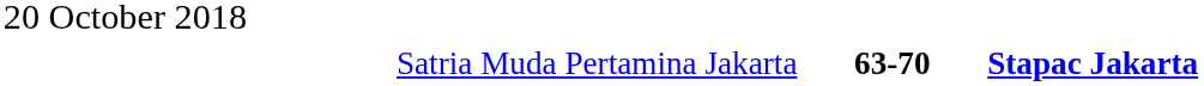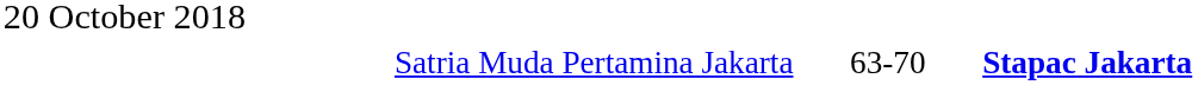Satria Muda Pertamina Jakarta | column 2: bold -> normal
